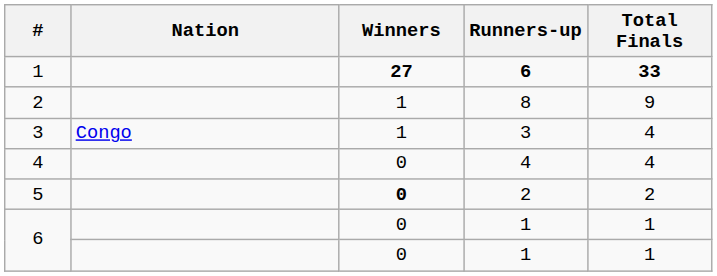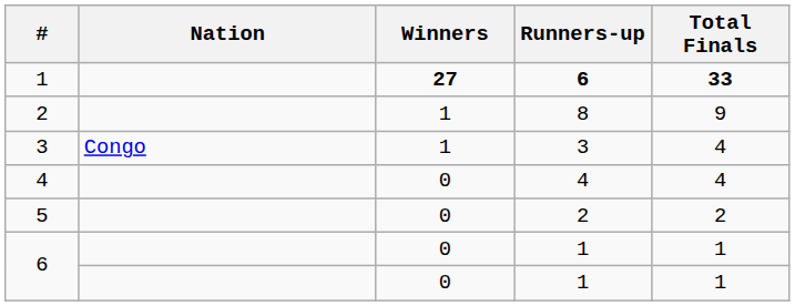5 | Winners: bold -> normal
